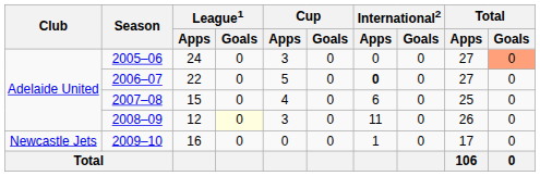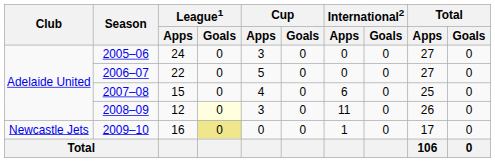2005–06 | Total / Goals: lightsalmon background -> no background
2006–07 | International2 / Apps: bold -> normal
2009–10 | League1 / Goals: no background -> khaki background
